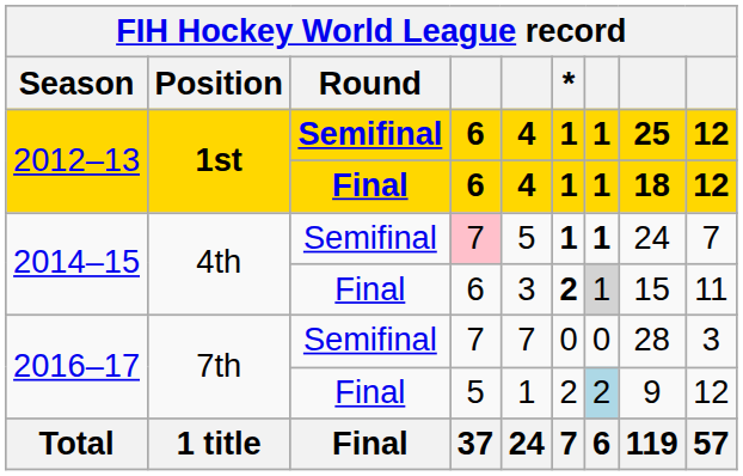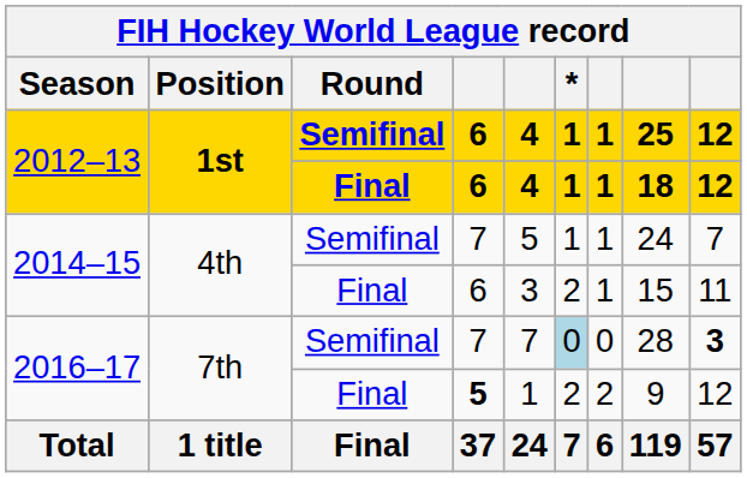2014–15 / Semifinal | column 4: pink background -> no background
2014–15 / Semifinal | *: bold -> normal
2014–15 / Semifinal | column 7: bold -> normal
2014–15 / Final | *: bold -> normal
2014–15 / Final | column 7: lightgrey background -> no background
2016–17 / Semifinal | *: no background -> lightblue background
2016–17 / Semifinal | column 9: normal -> bold
2016–17 / Final | column 4: normal -> bold
2016–17 / Final | column 7: lightblue background -> no background
